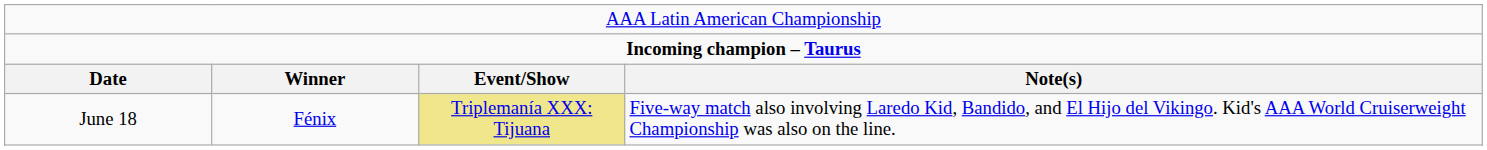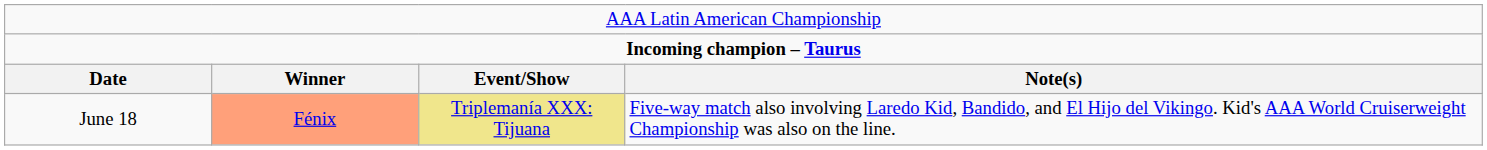June 18 | column 2: no background -> lightsalmon background
